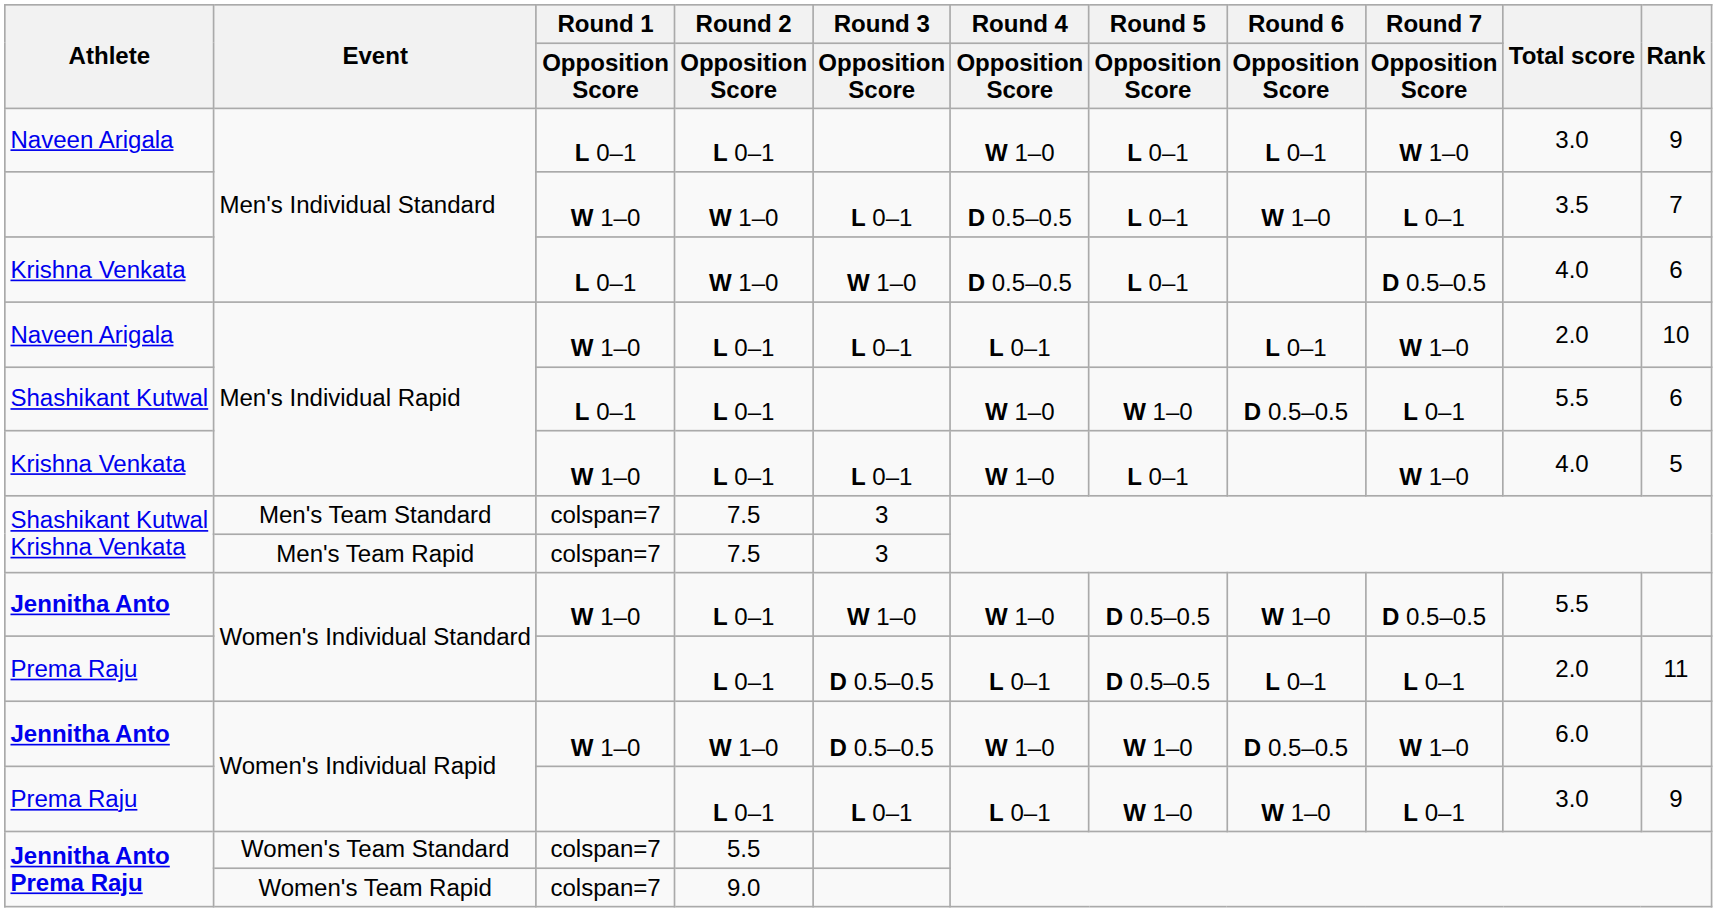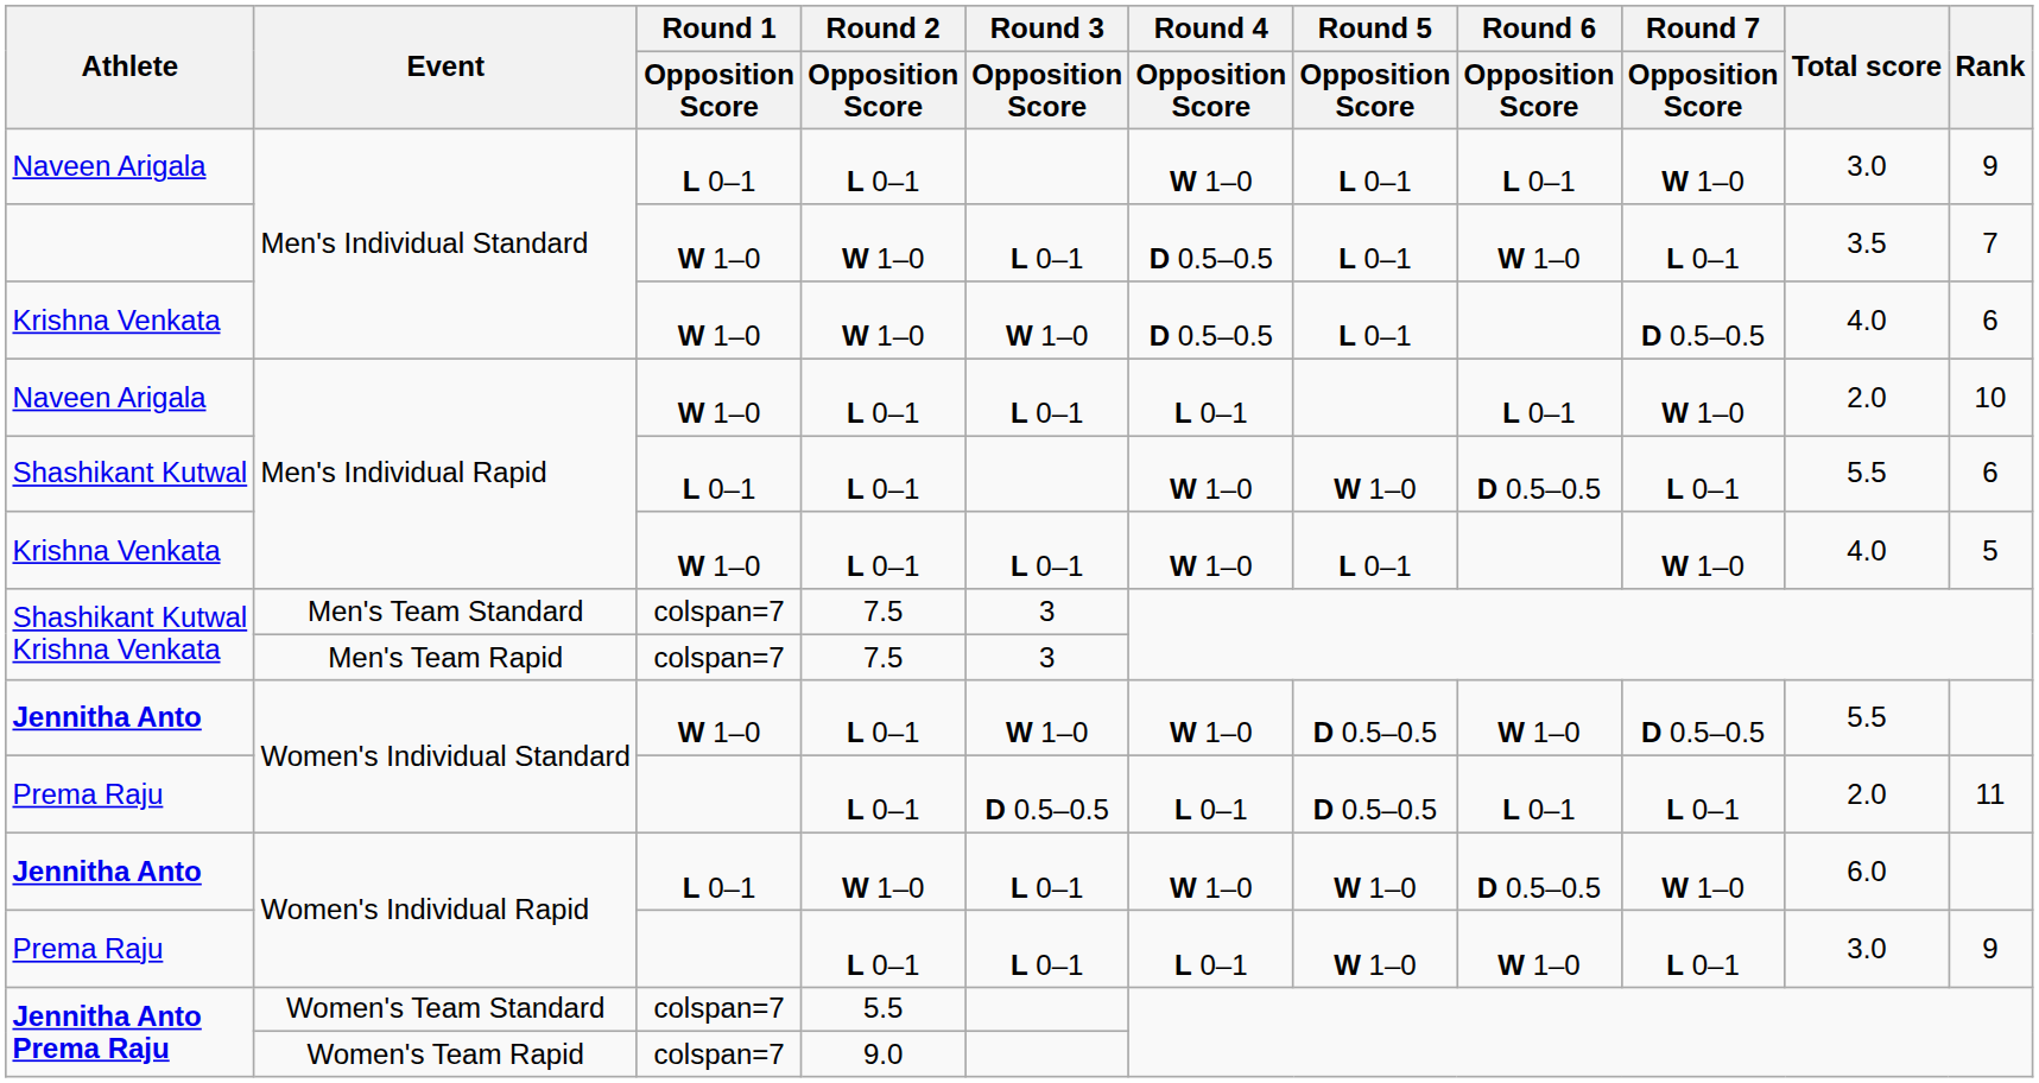Krishna Venkata / Men's Individual Standard | Round 1 / Opposition Score: L 0–1 -> W 1–0
Jennitha Anto / Women's Individual Rapid | Round 1 / Opposition Score: W 1–0 -> L 0–1
Jennitha Anto / Women's Individual Rapid | Round 3 / Opposition Score: D 0.5–0.5 -> L 0–1
